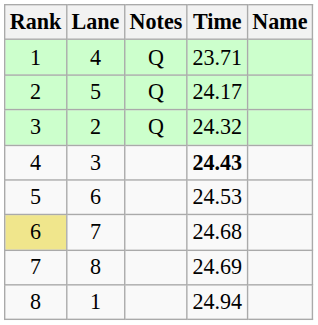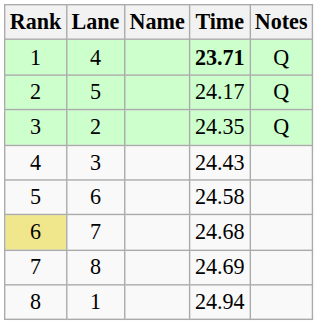columns swapped: Name <-> Notes
row 2 | Time: normal -> bold
row 4 | Time: 24.32 -> 24.35
row 5 | Time: bold -> normal
row 6 | Time: 24.53 -> 24.58
